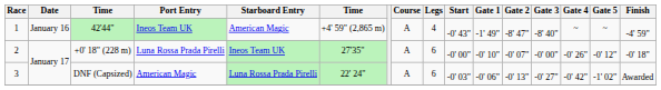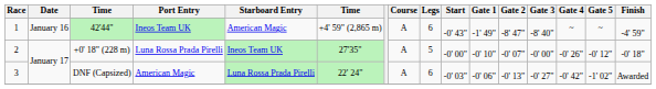row 2 | Legs: 4 -> 6
row 3 | Legs: 6 -> 5
